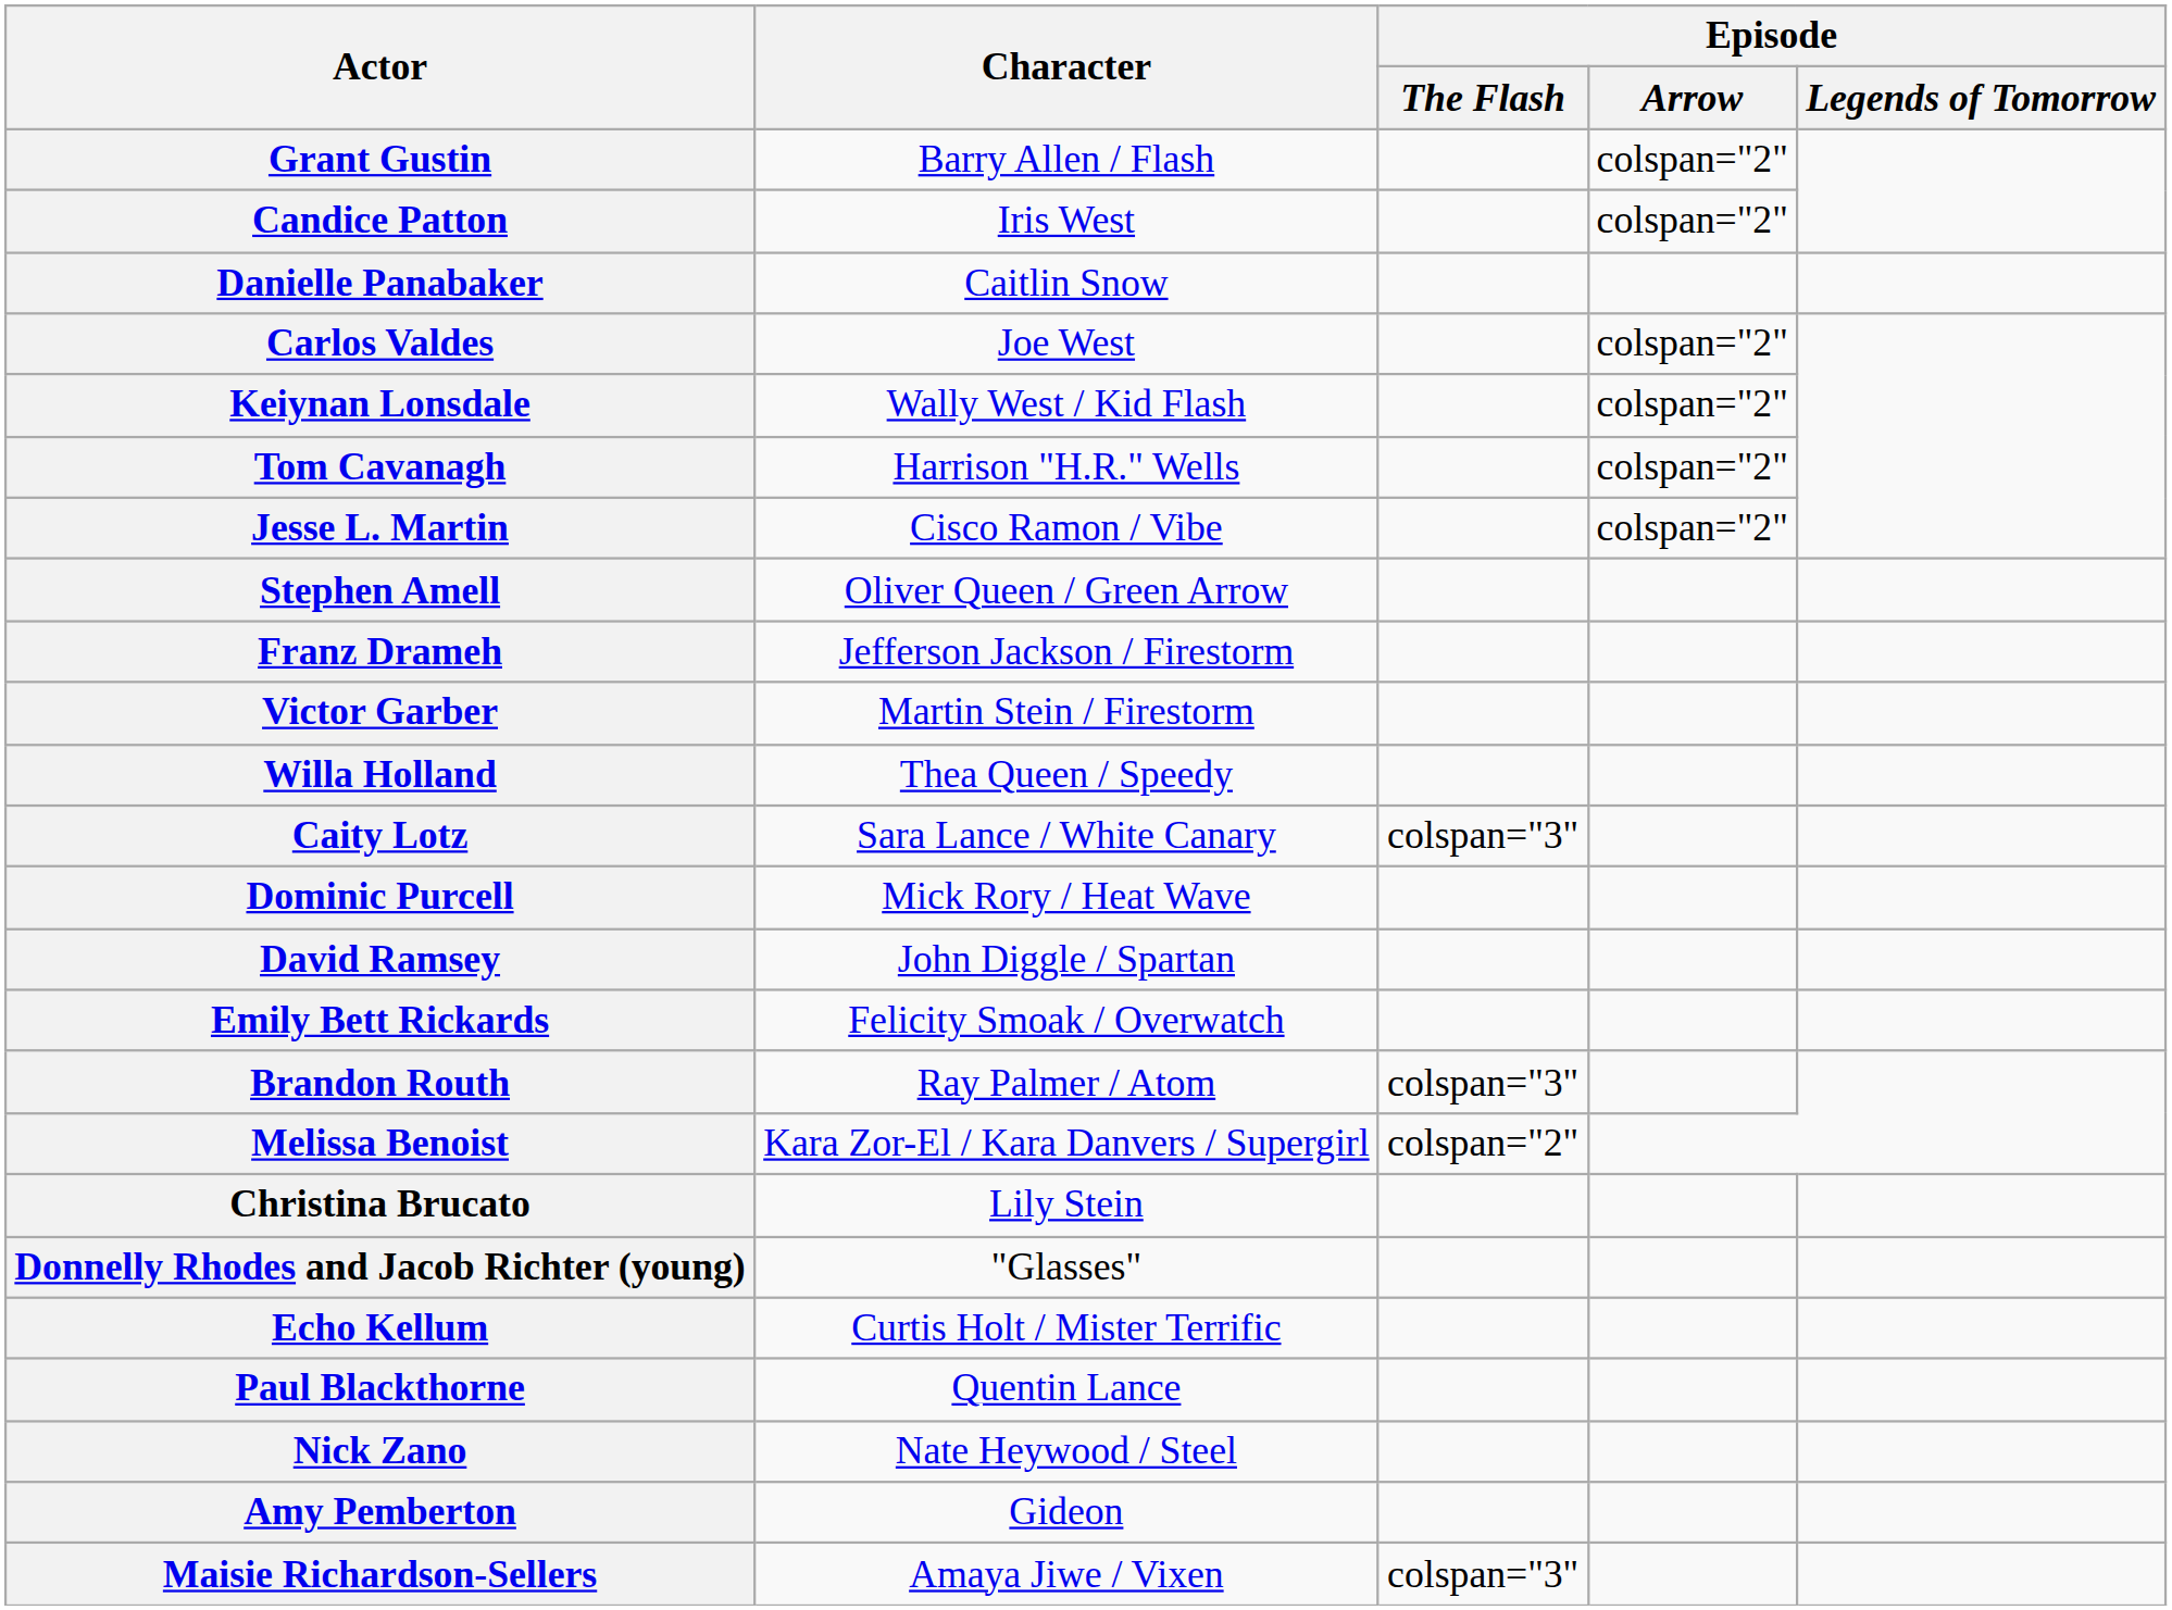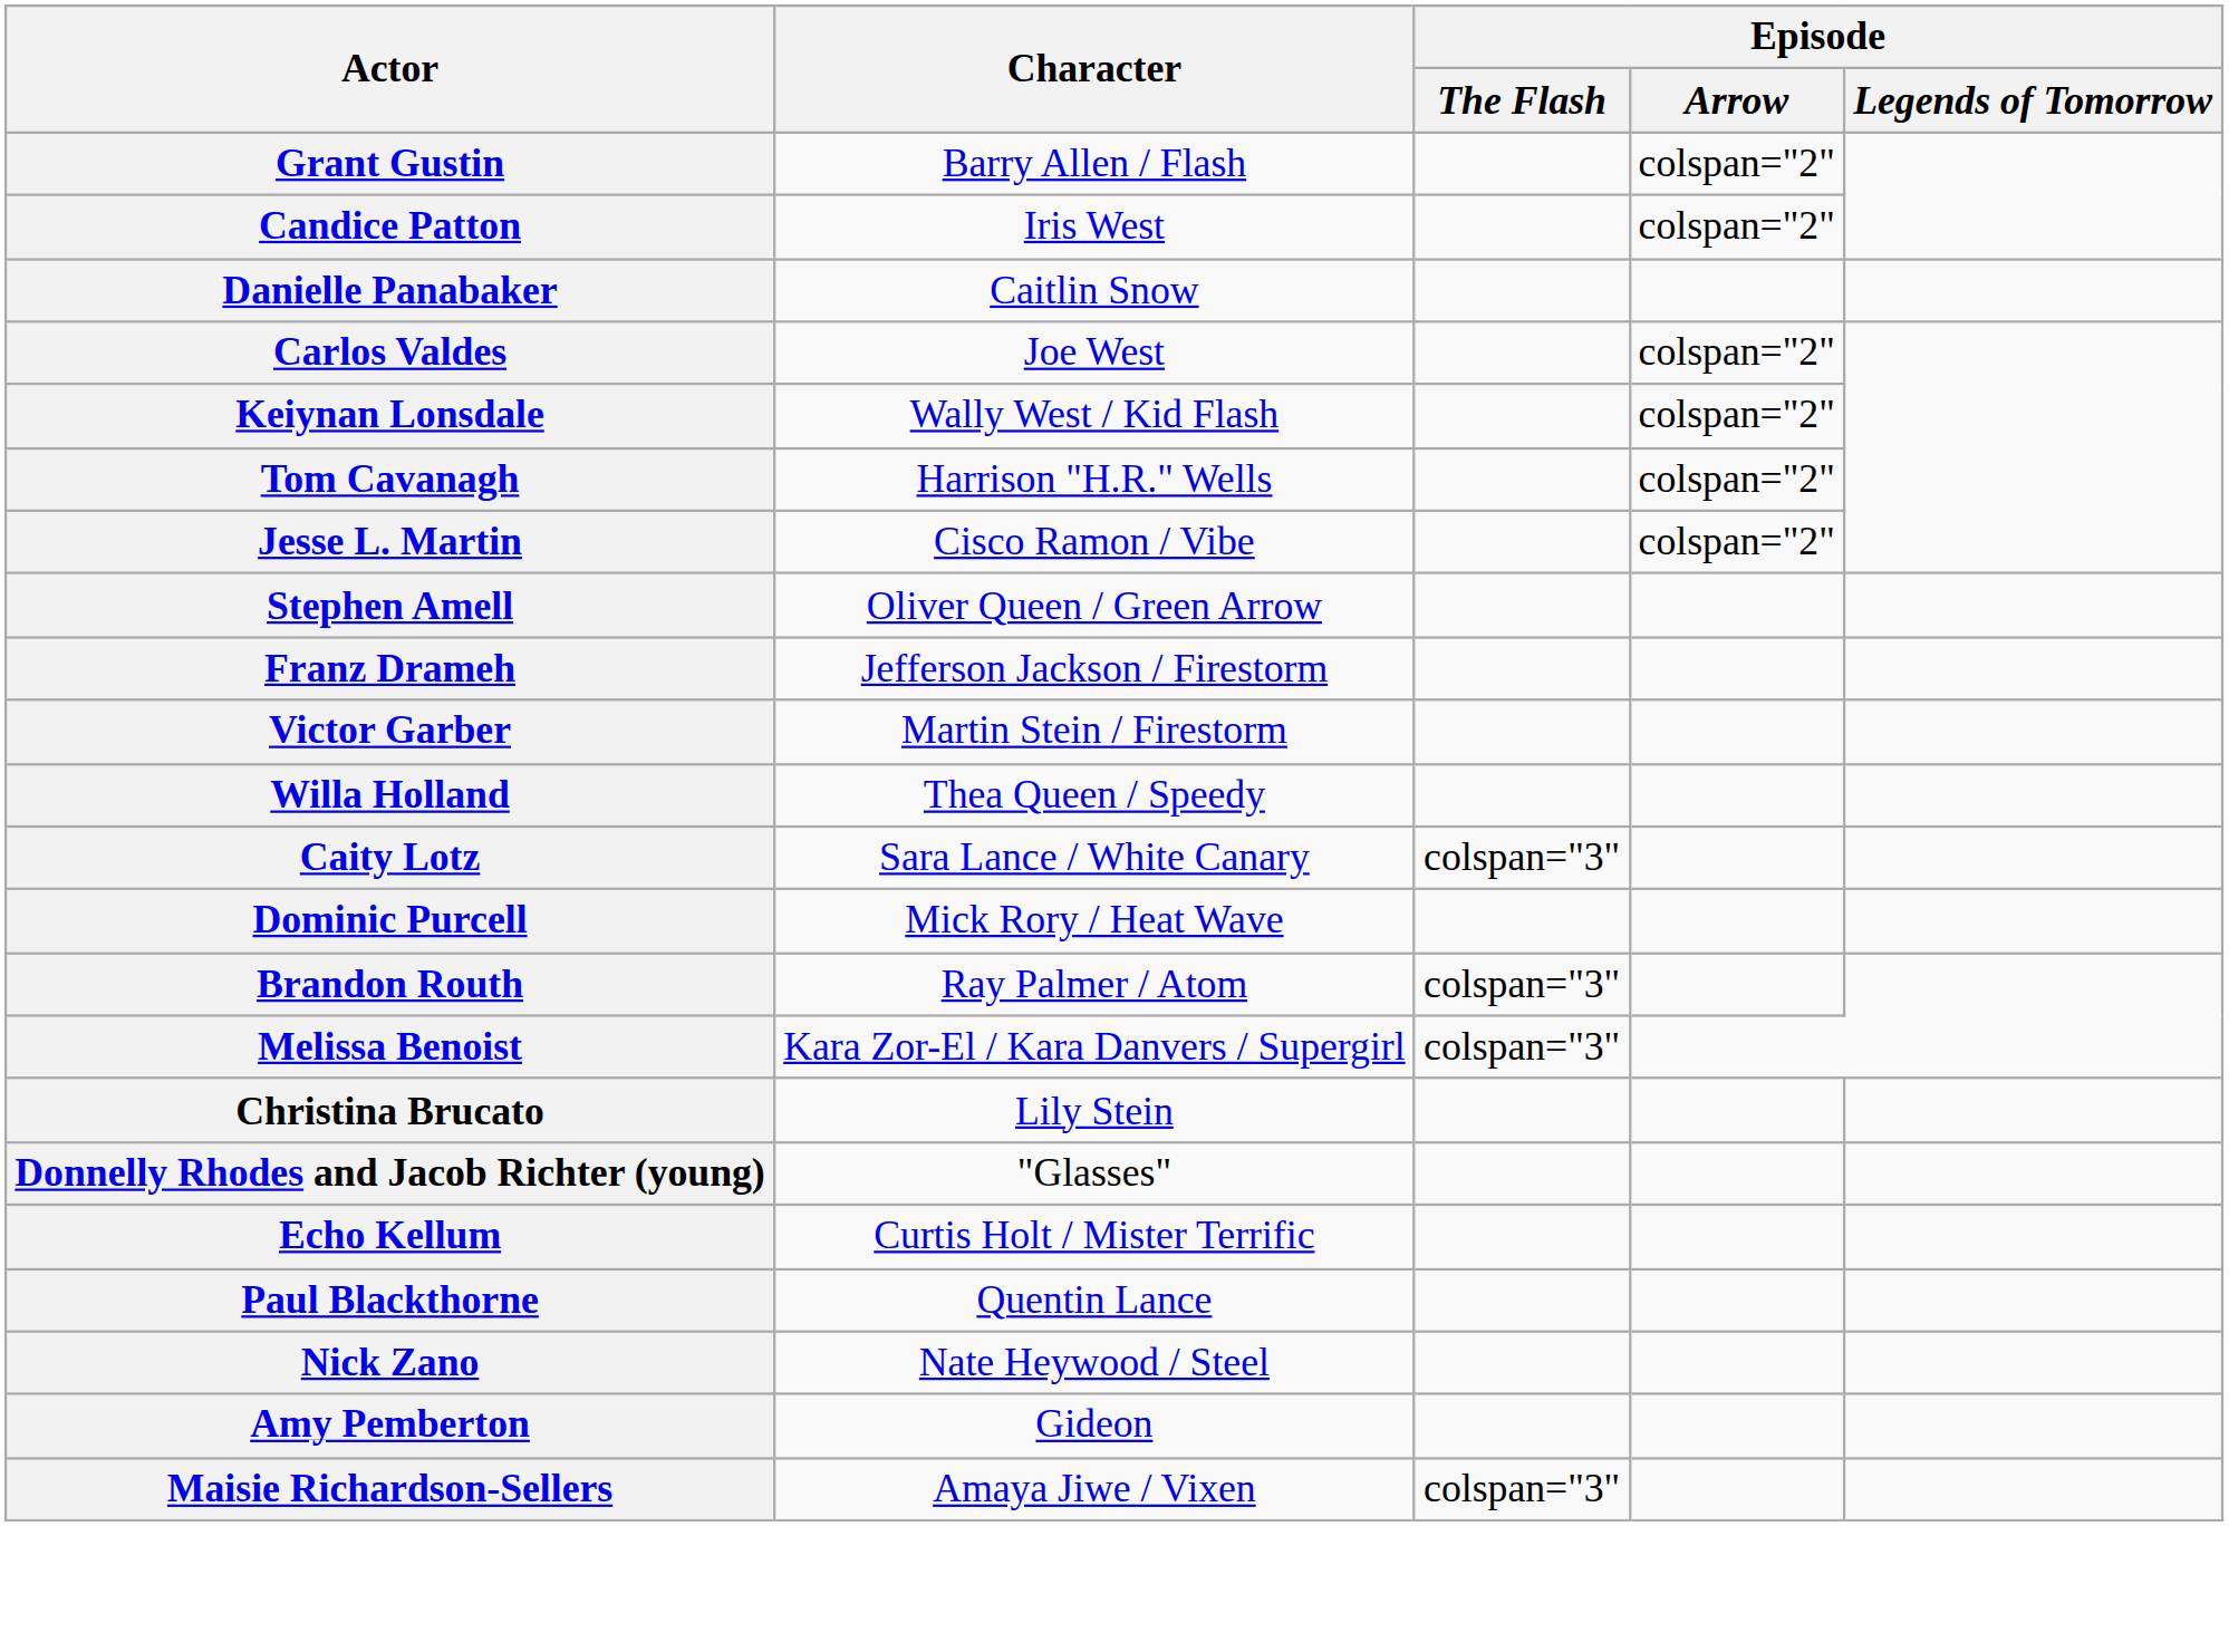- row: David Ramsey | John Diggle / Spartan
- row: Emily Bett Rickards | Felicity Smoak / Overwatch
Melissa Benoist | Episode / The Flash: colspan="2" -> colspan="3"
